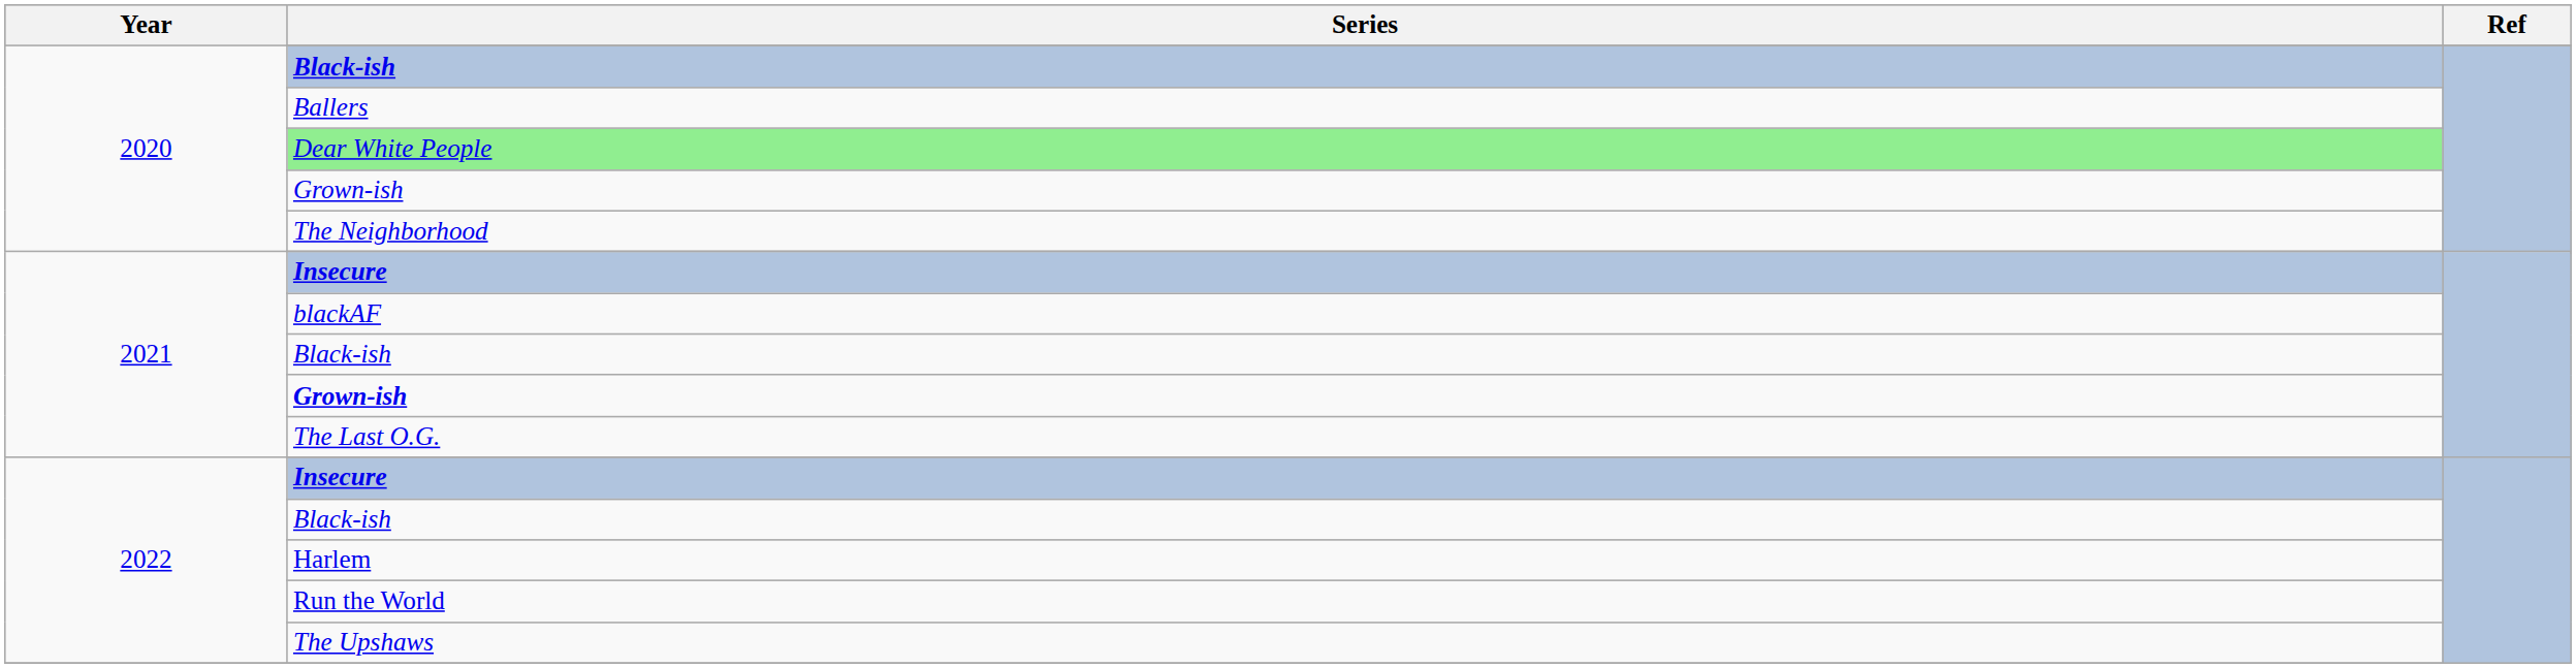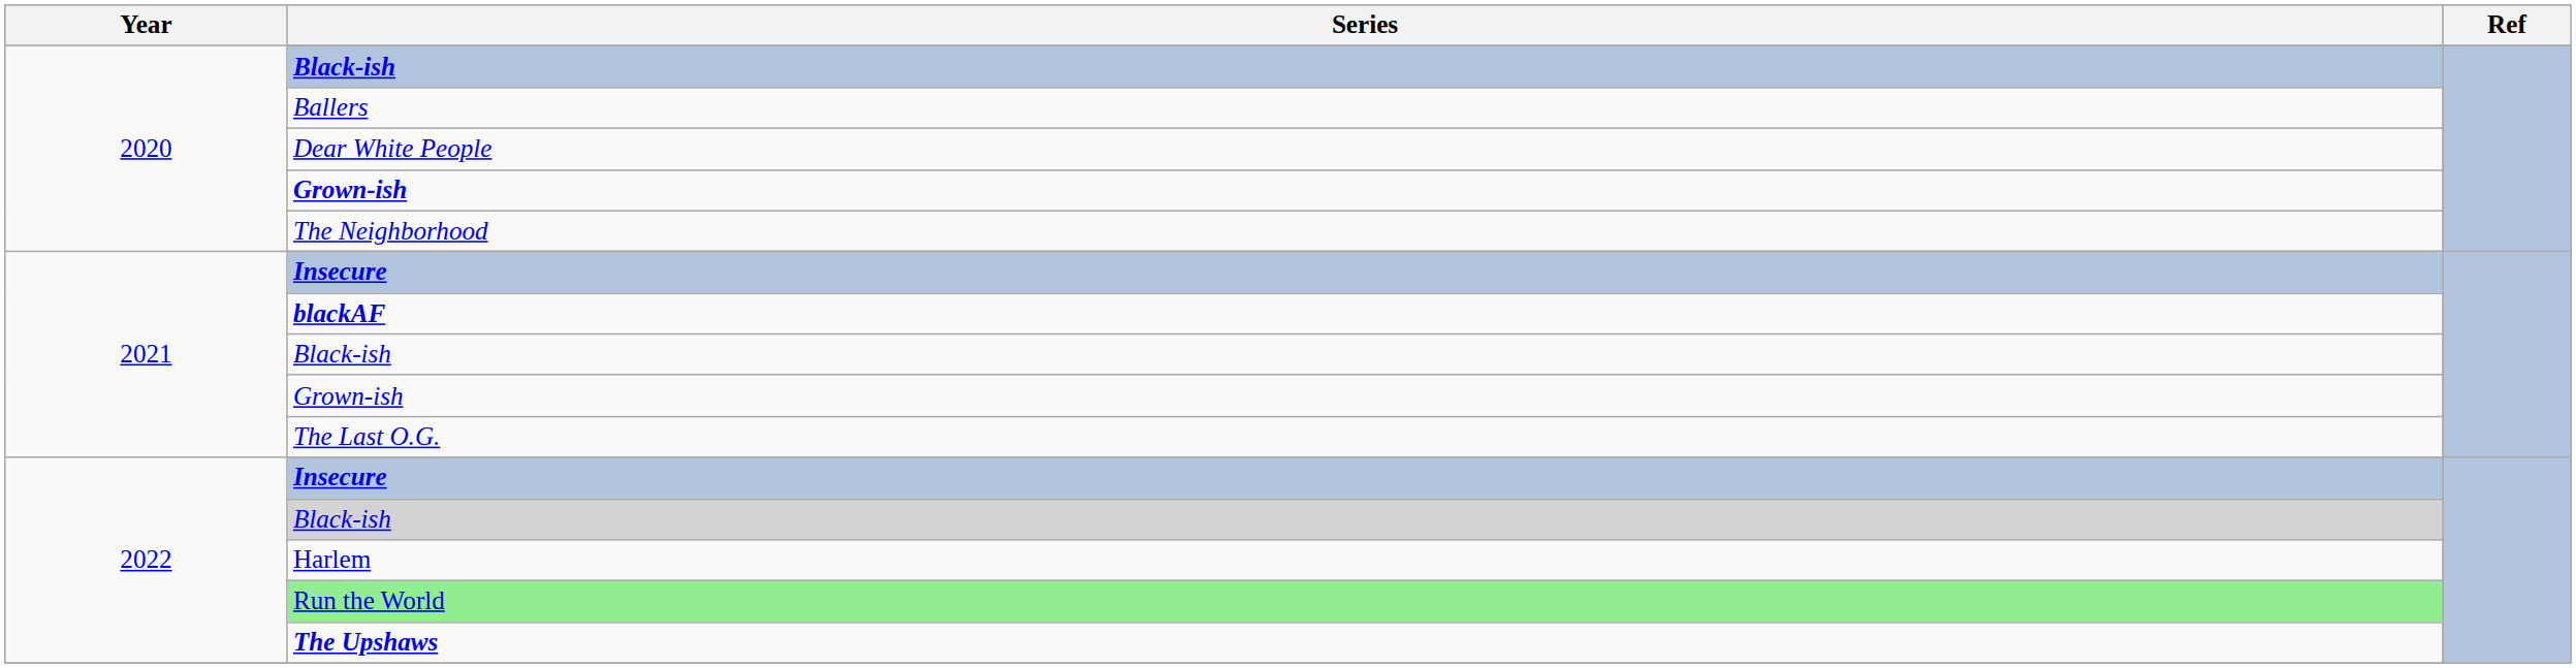Dear White People | Series: lightgreen background -> no background
2020 / Grown-ish | Series: normal -> bold
blackAF | Series: normal -> bold
2021 / Grown-ish | Series: bold -> normal
2022 / Black-ish | Series: no background -> lightgrey background
Run the World | Series: no background -> lightgreen background
The Upshaws | Series: normal -> bold
